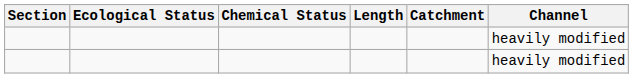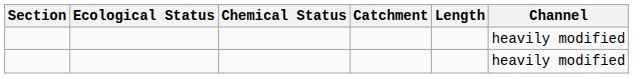columns swapped: Length <-> Catchment
